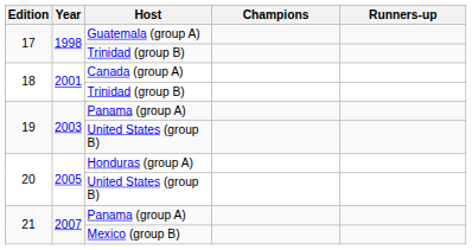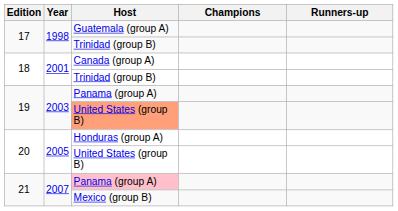19 / United States (group B) | Host: no background -> lightsalmon background
21 / Panama (group A) | Host: no background -> pink background
